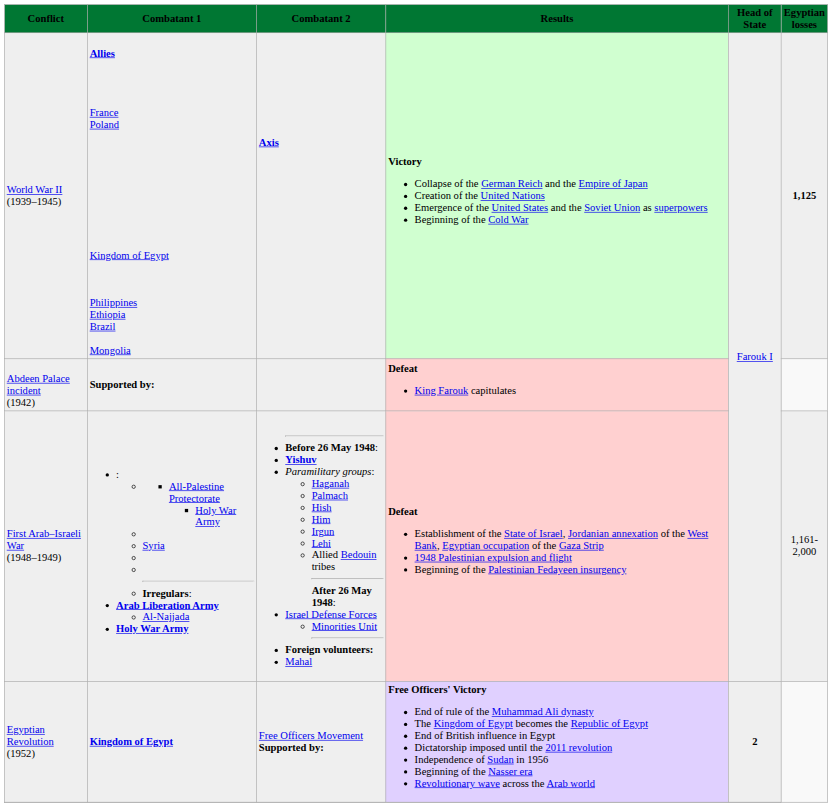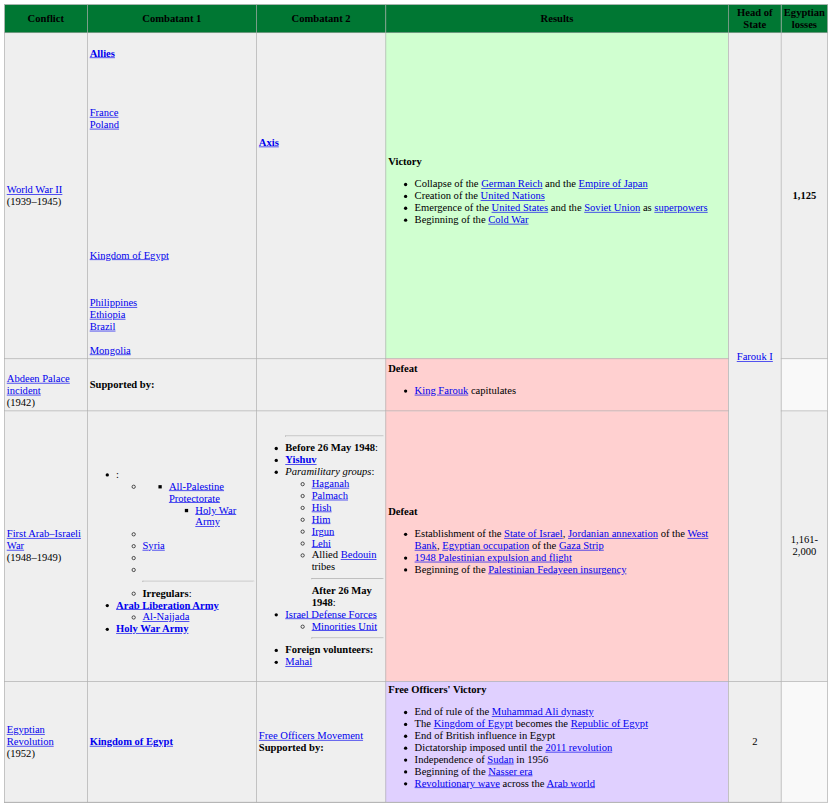Egyptian Revolution (1952) | Head of State: bold -> normal
